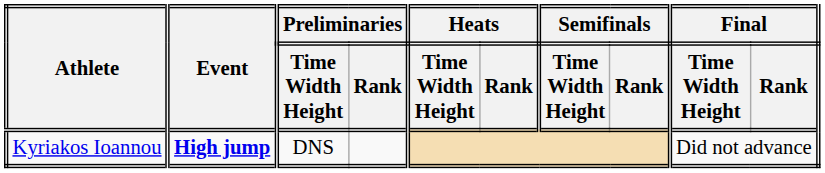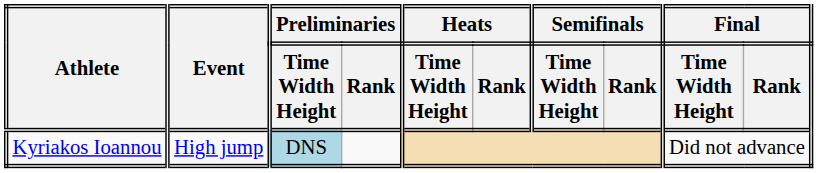Kyriakos Ioannou | Event: bold -> normal
Kyriakos Ioannou | Preliminaries / Time Width Height: no background -> lightblue background
